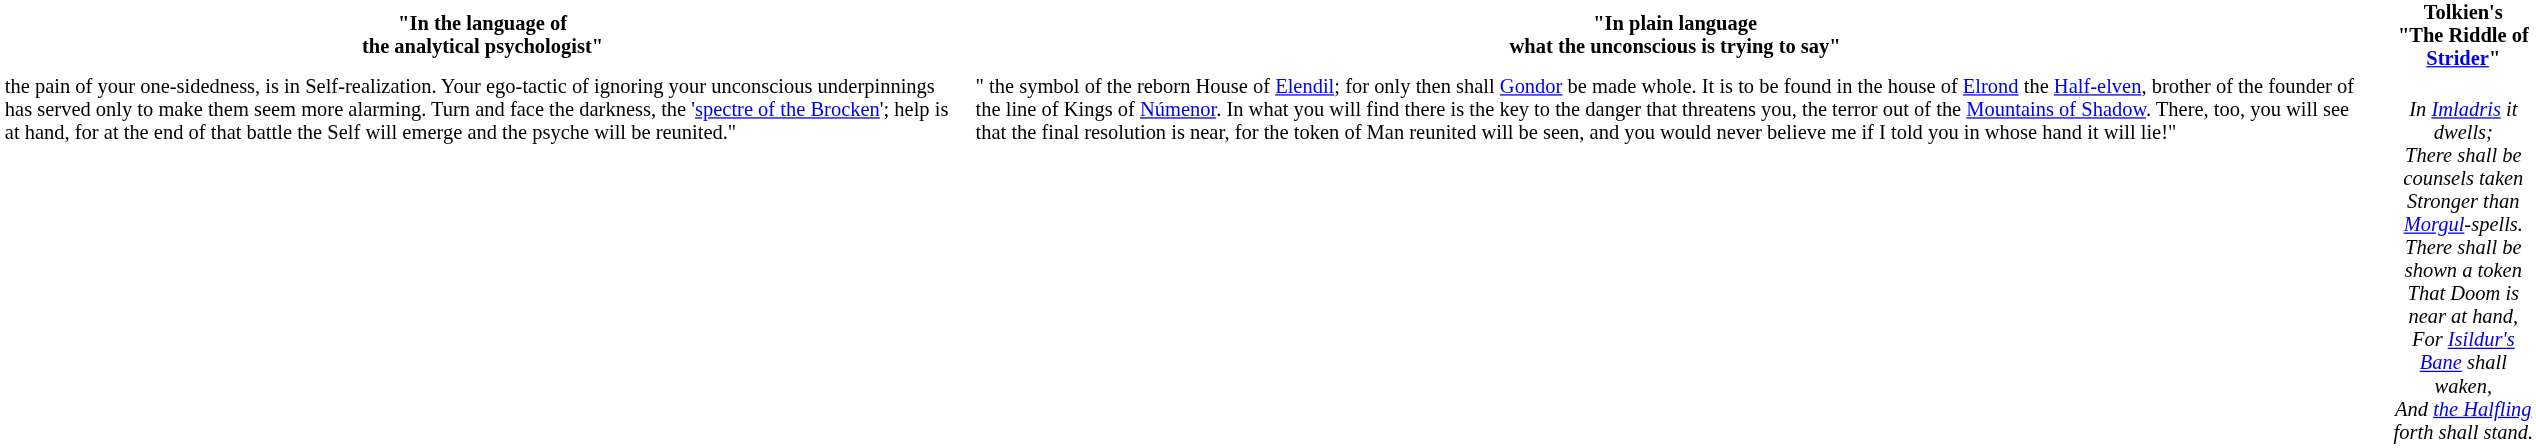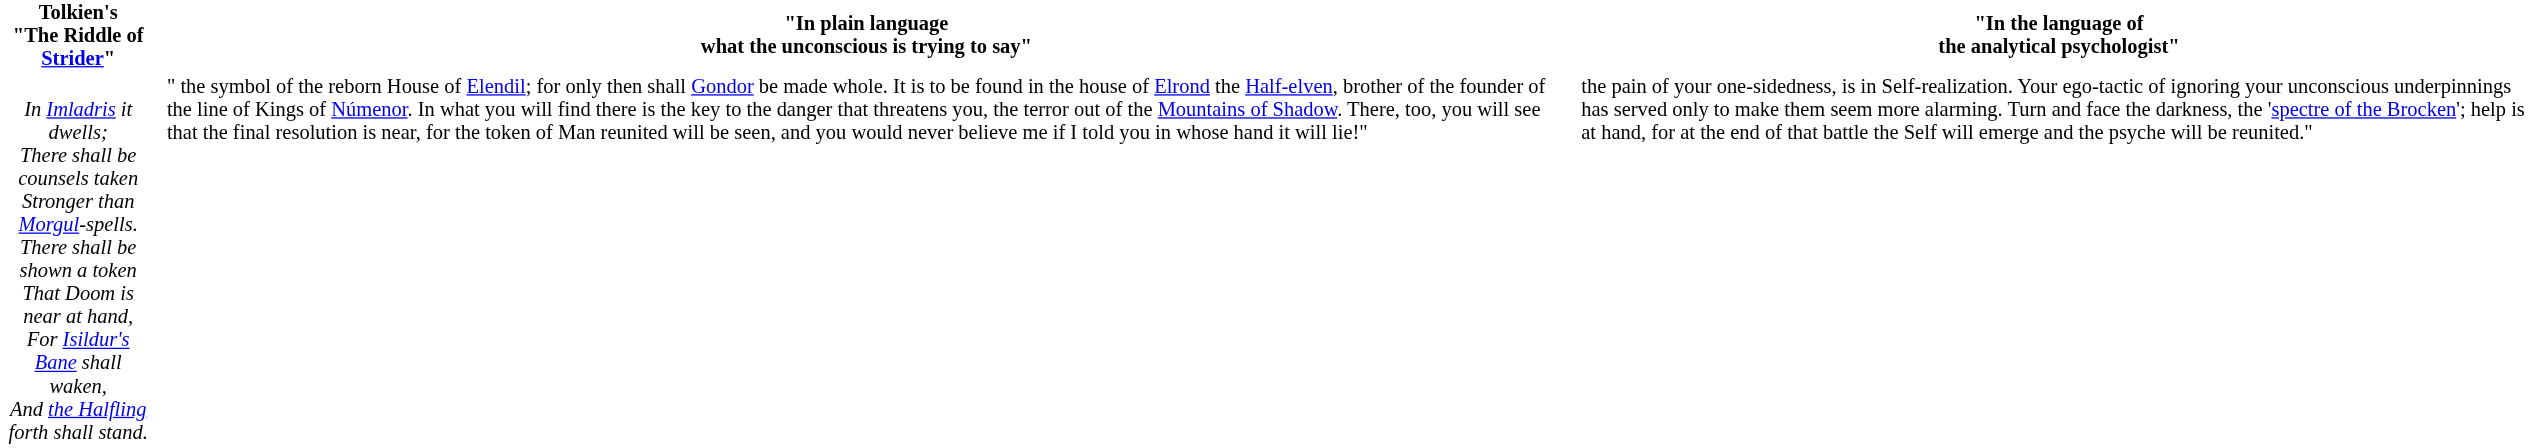columns swapped: Tolkien's "The Riddle of Strider" <-> "In the language of the analytical psychologist"
